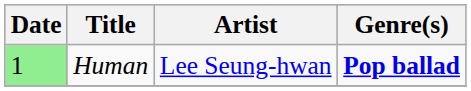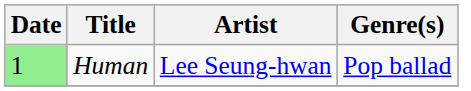Human | Genre(s): bold -> normal
